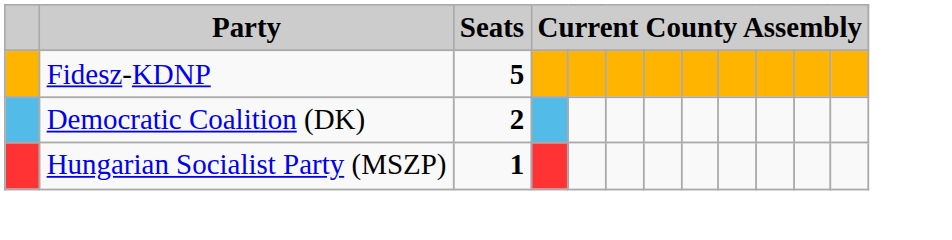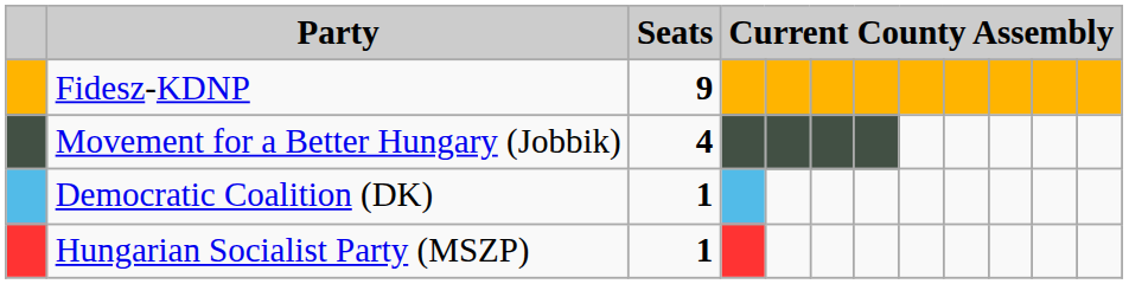Fidesz-KDNP | Seats: 5 -> 9
+ row: Movement for a Better Hungary (Jobbik) | 4
Democratic Coalition (DK) | Seats: 2 -> 1
